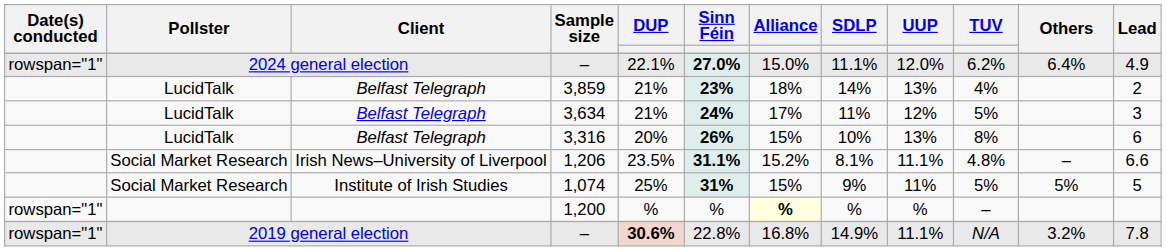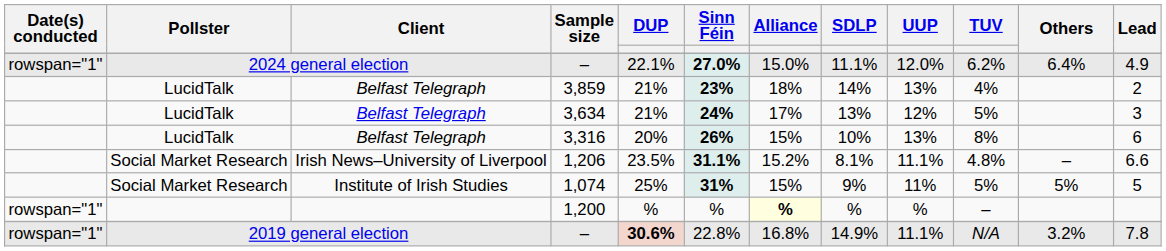3,634 | SDLP: 11% -> 13%
